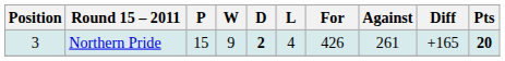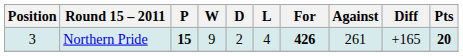Northern Pride | P: normal -> bold
Northern Pride | D: bold -> normal
Northern Pride | For: normal -> bold
